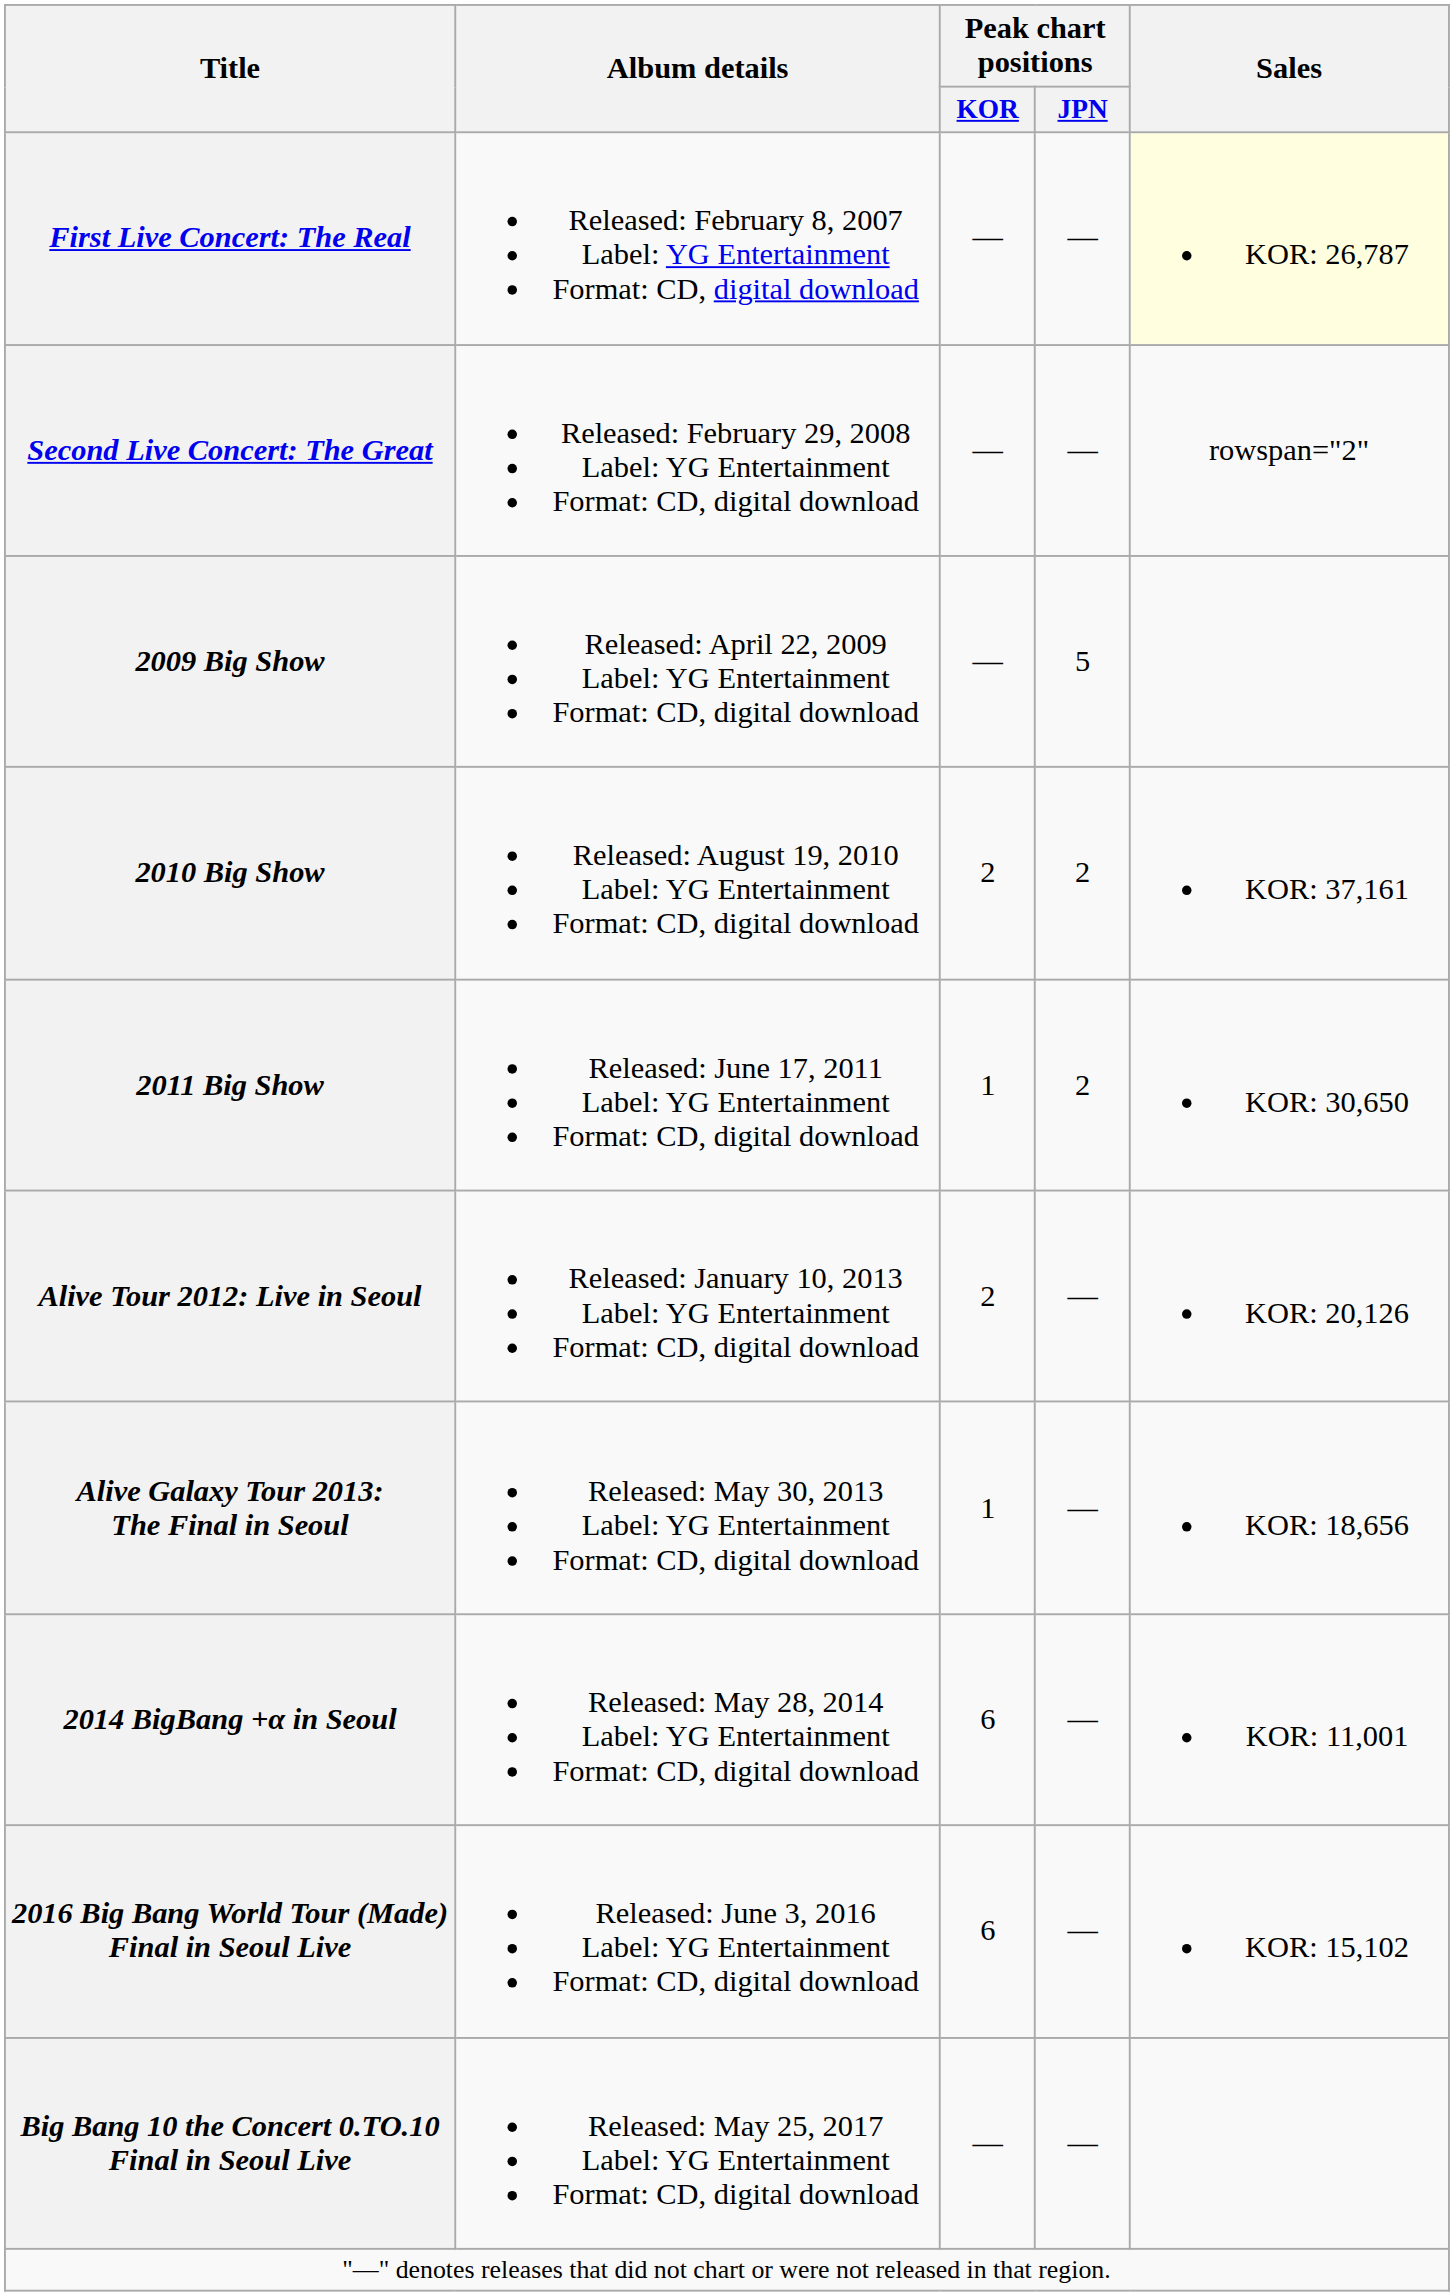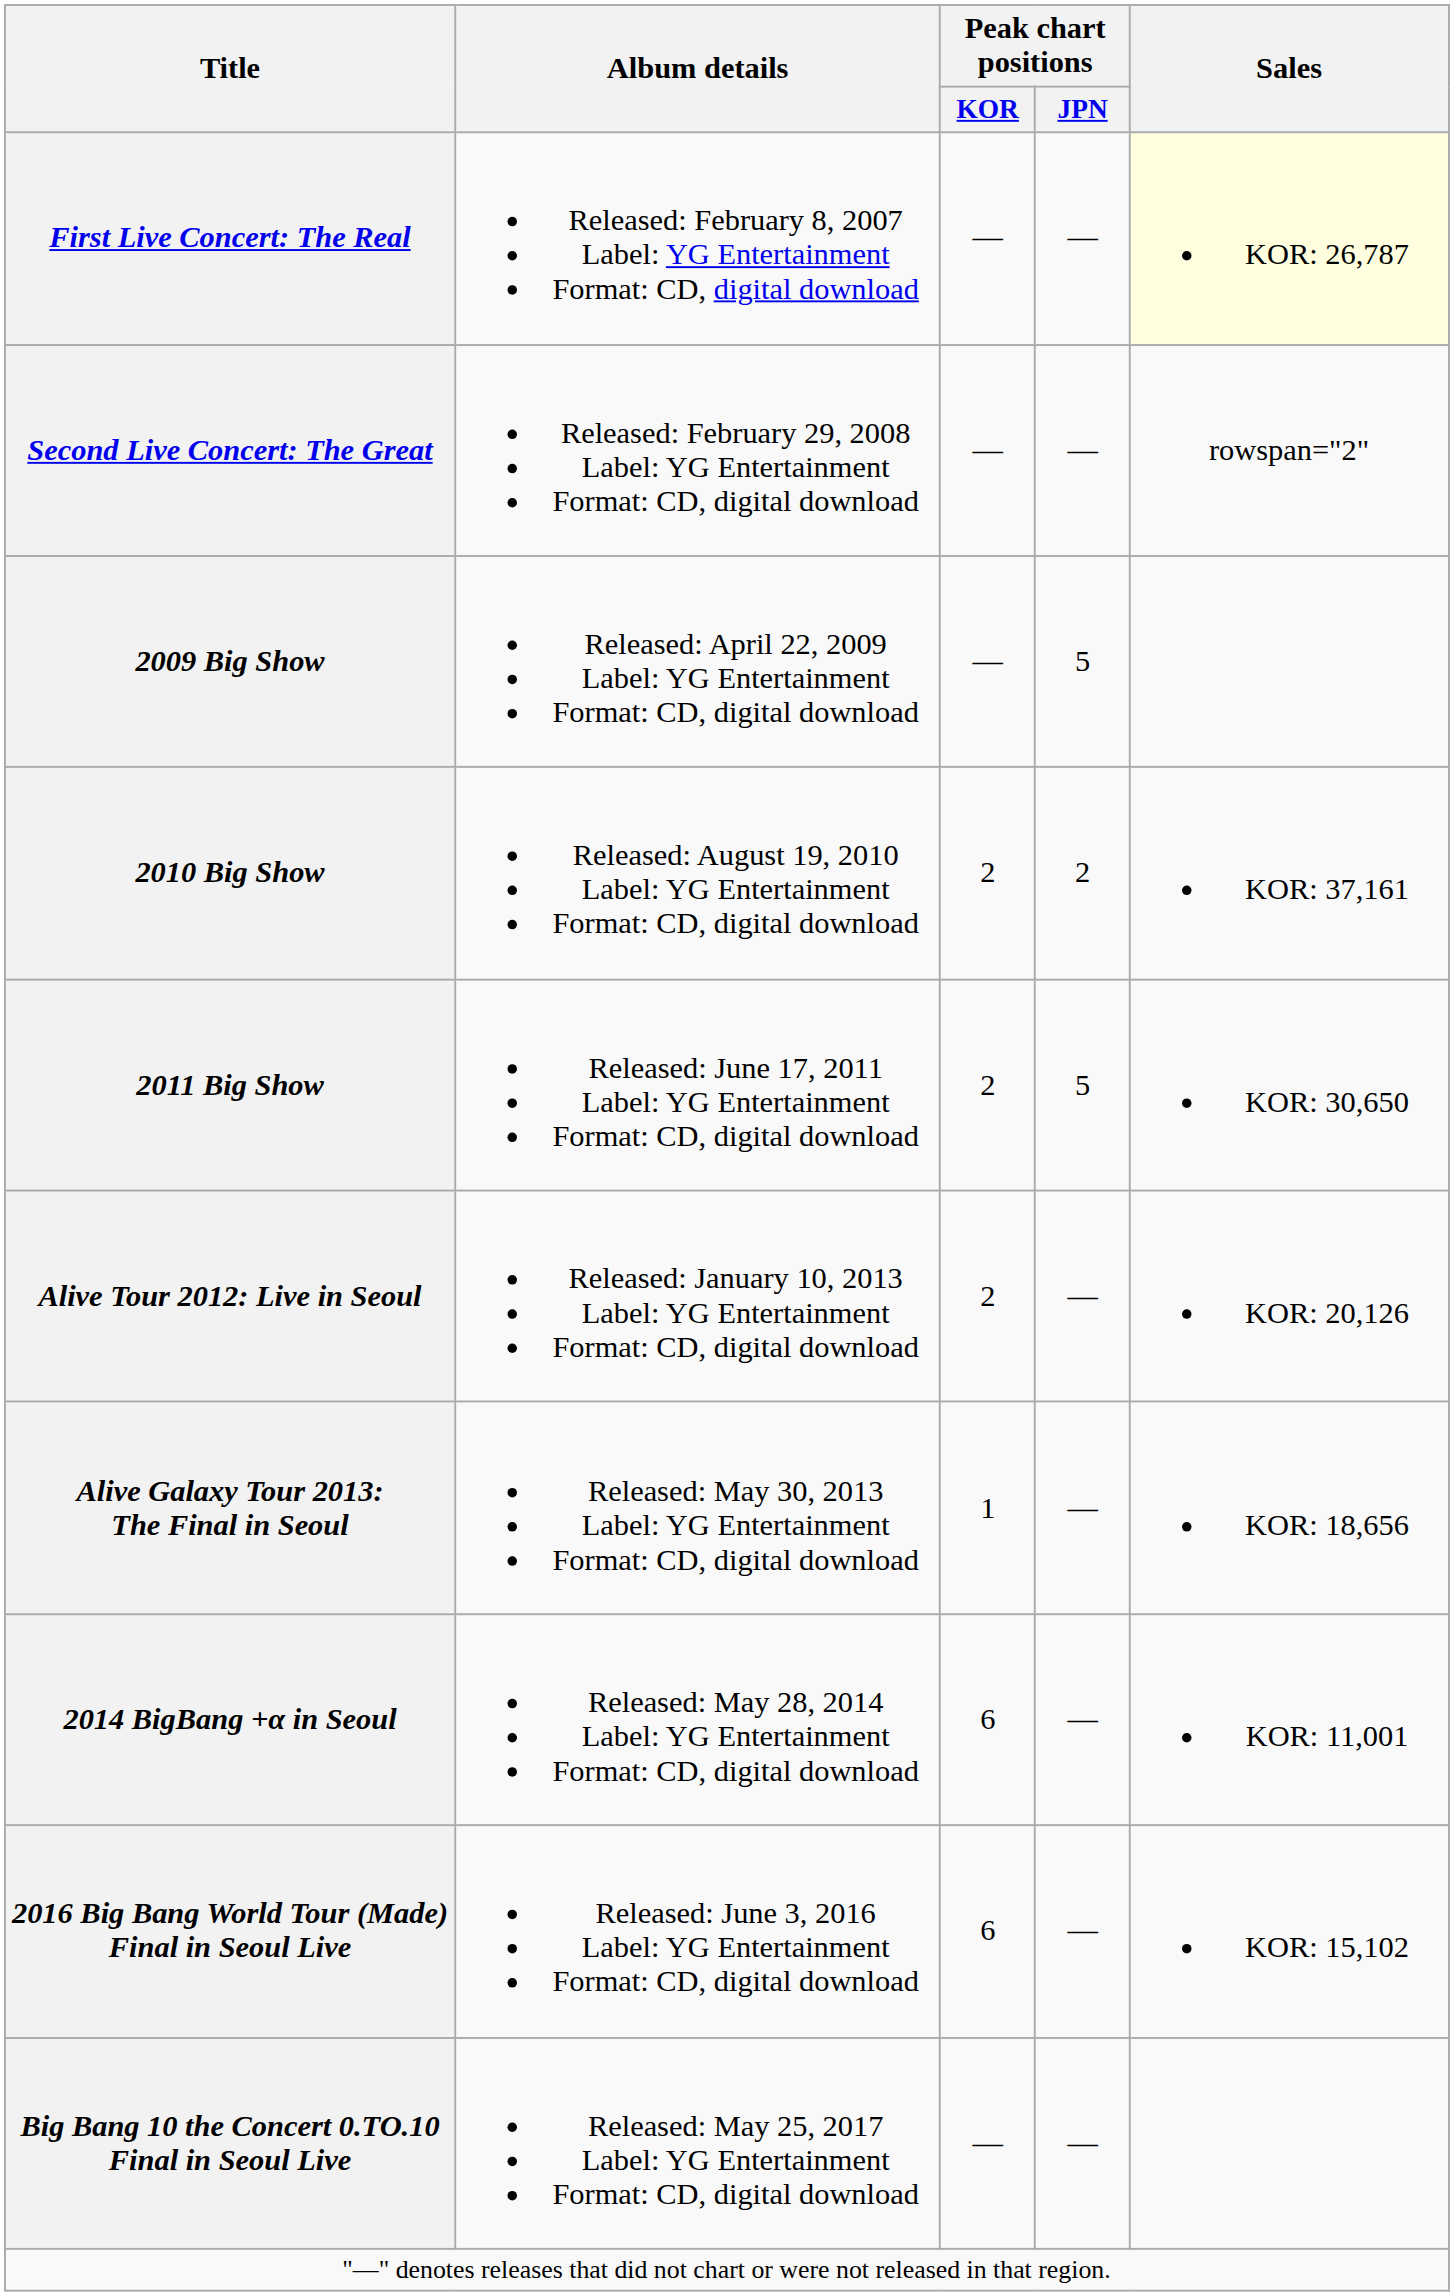2011 Big Show | Peak chart positions / KOR: 1 -> 2
2011 Big Show | Peak chart positions / JPN: 2 -> 5
